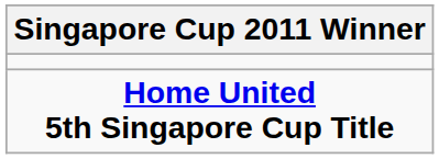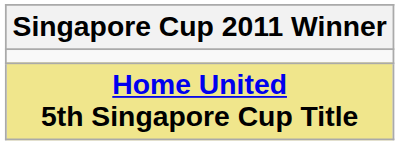row 3 | column 1: no background -> khaki background
